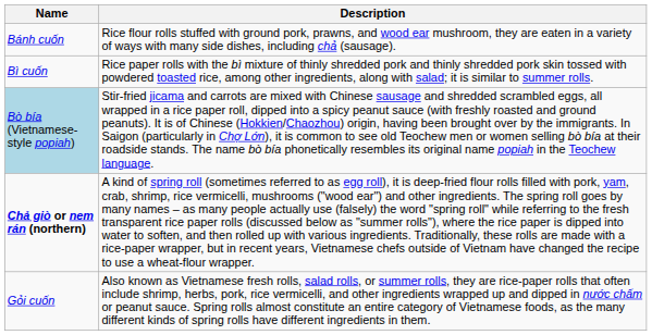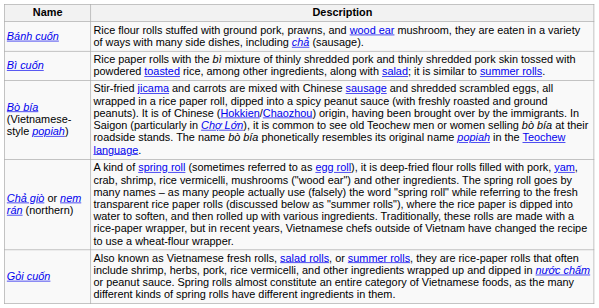Bò bía (Vietnamese-style popiah) | Name: lightblue background -> no background
Chả giò or nem rán (northern) | Name: bold -> normal
